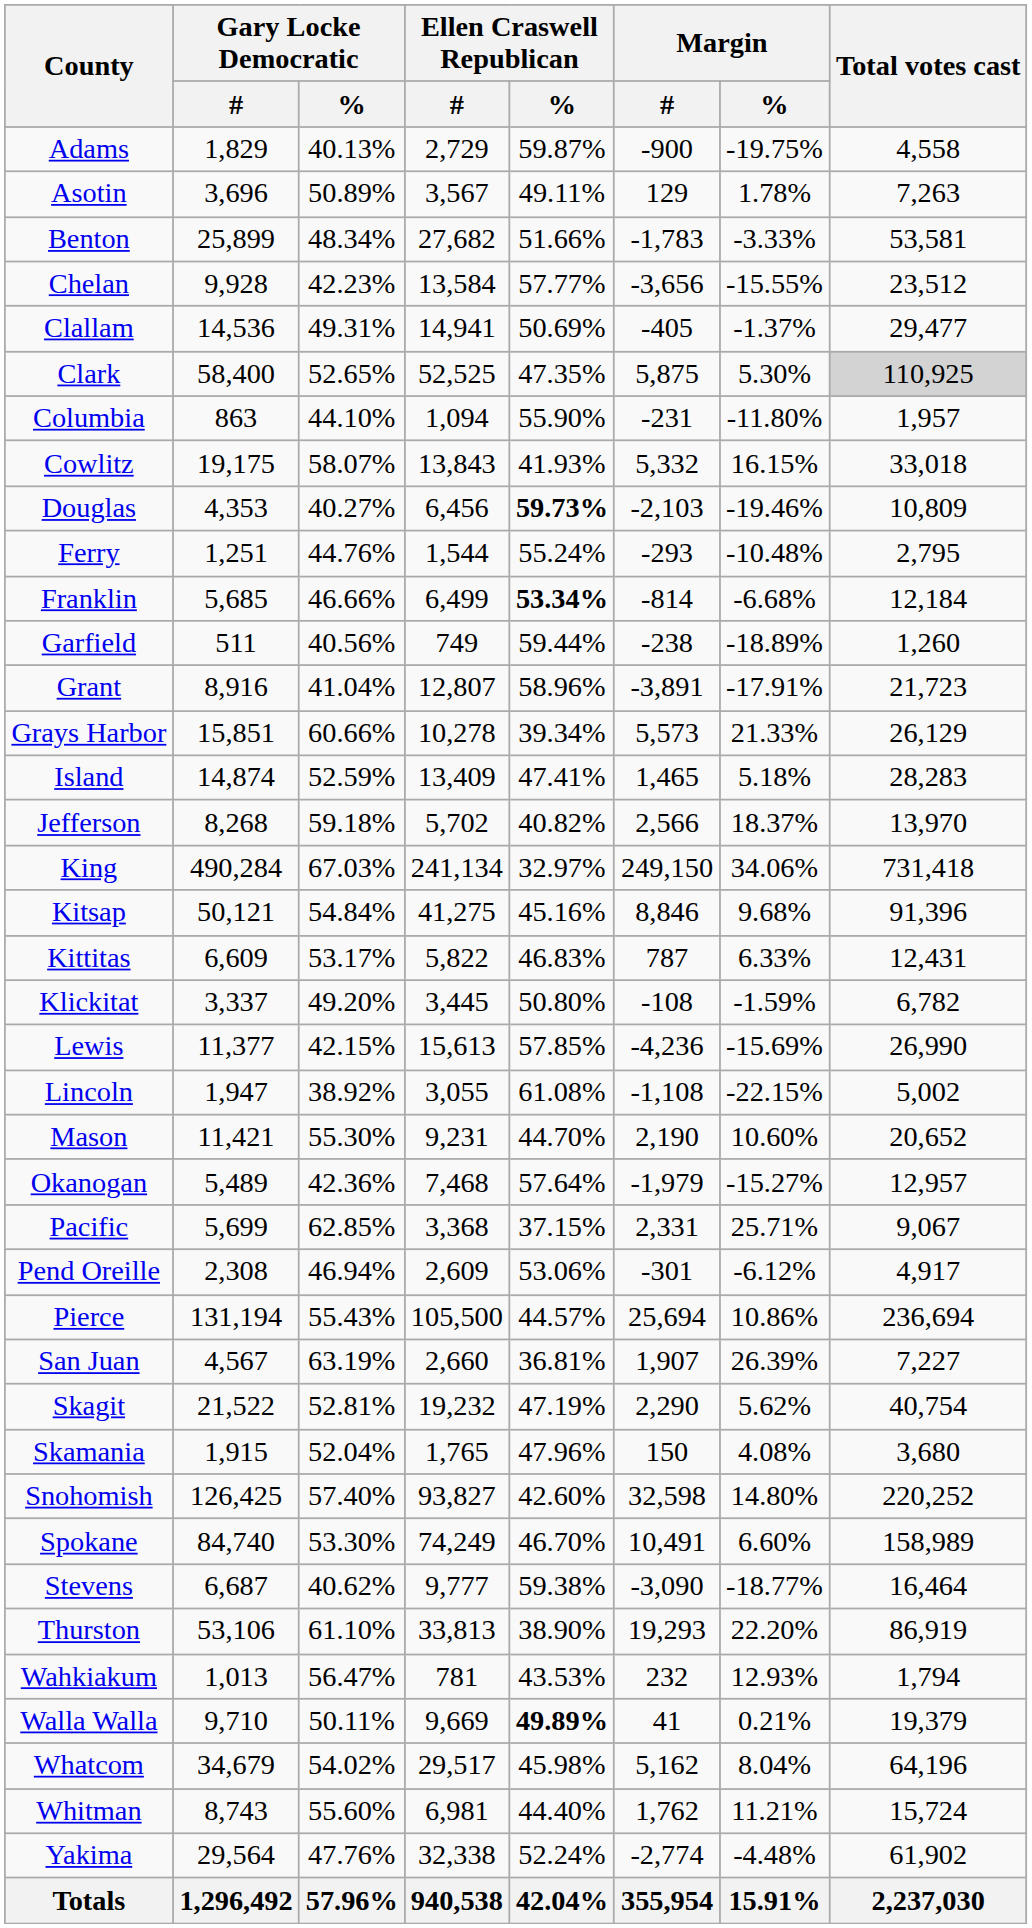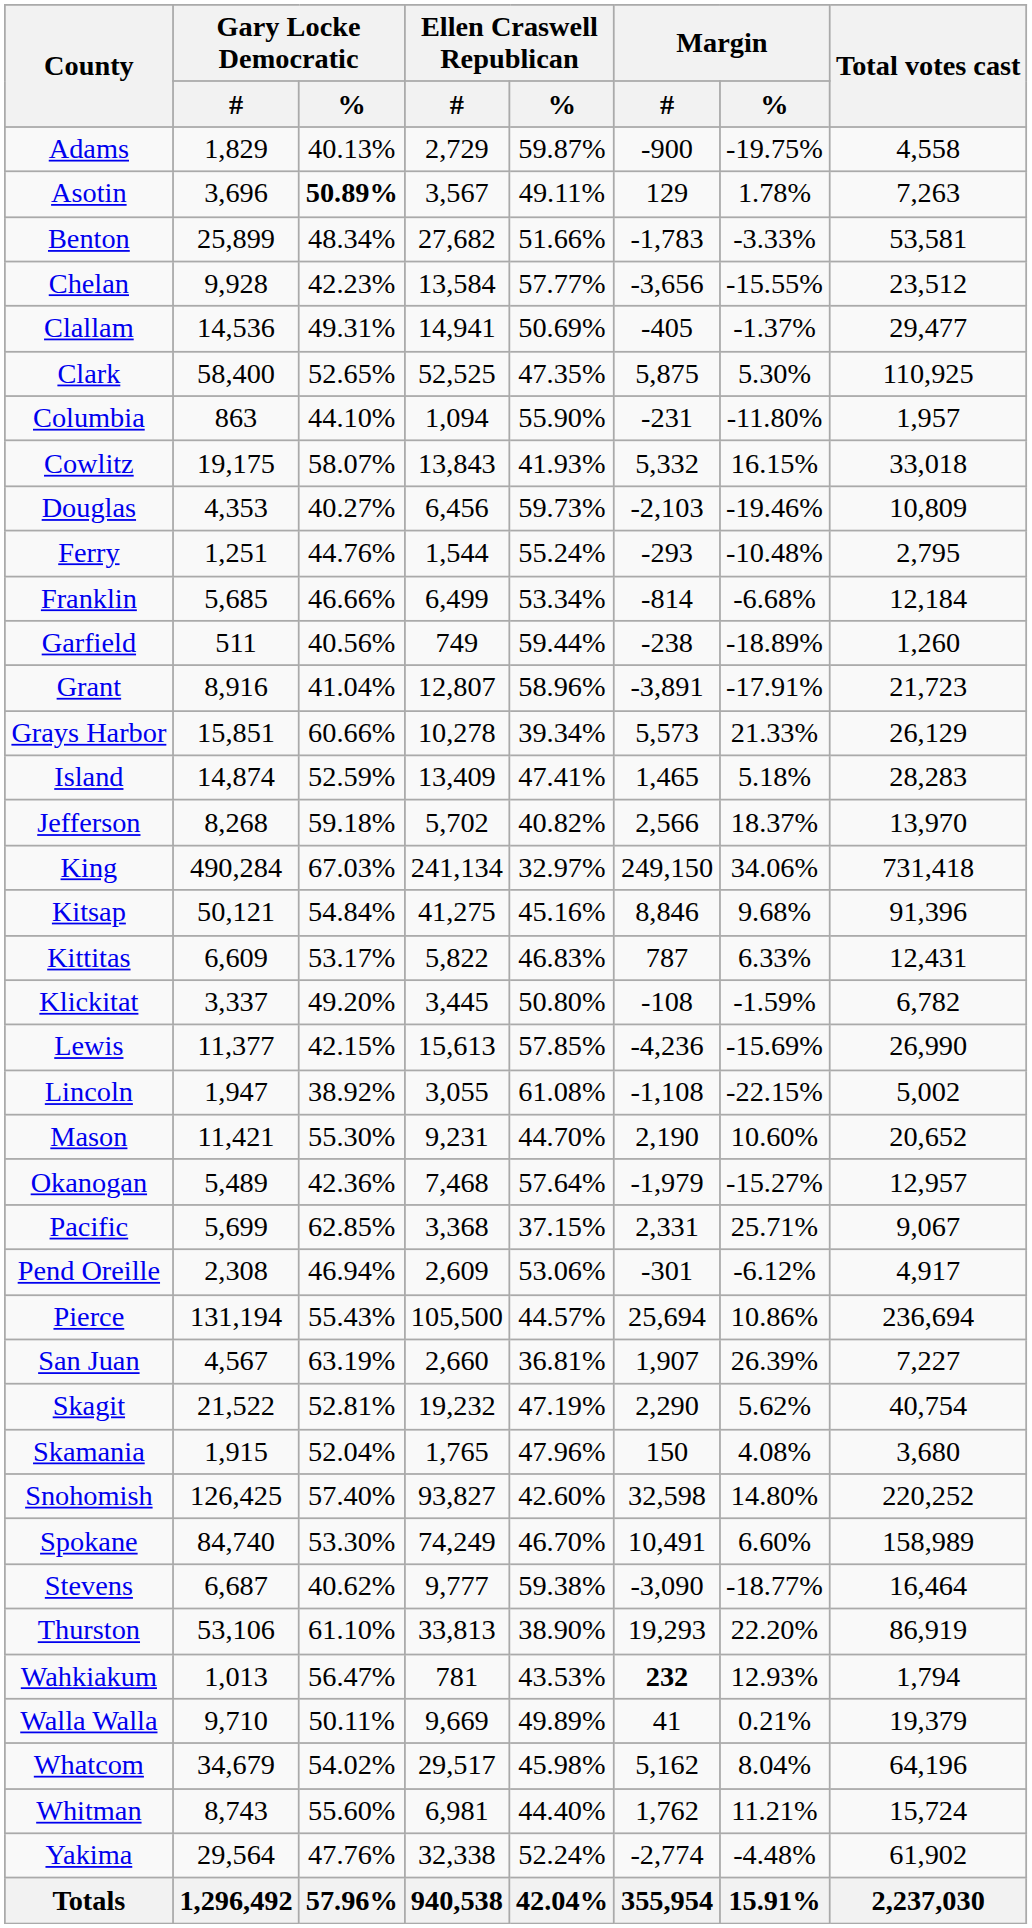Asotin | Gary Locke Democratic / %: normal -> bold
Clark | Total votes cast: lightgrey background -> no background
Douglas | Ellen Craswell Republican / %: bold -> normal
Franklin | Ellen Craswell Republican / %: bold -> normal
Wahkiakum | Margin / #: normal -> bold
Walla Walla | Ellen Craswell Republican / %: bold -> normal
